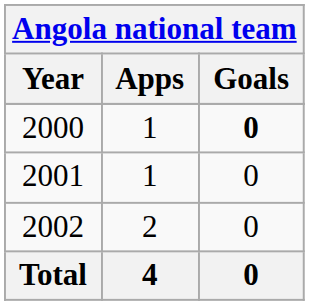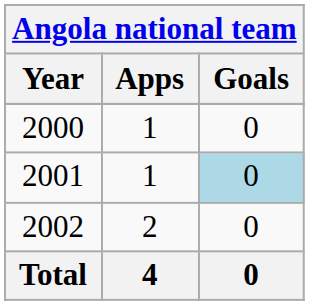2000 | Goals: bold -> normal
2001 | Goals: no background -> lightblue background
